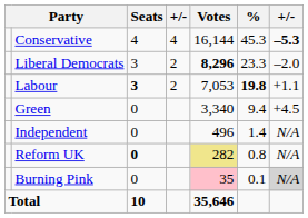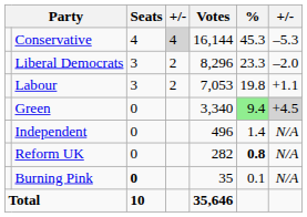Conservative | column 4: no background -> lightgrey background
Conservative | column 7: bold -> normal
Liberal Democrats | Votes: bold -> normal
Labour | Seats: bold -> normal
Labour | %: bold -> normal
Green | %: no background -> lightgreen background
Green | column 7: no background -> lightgrey background
Reform UK | Seats: bold -> normal
Reform UK | Votes: khaki background -> no background
Reform UK | %: normal -> bold
Burning Pink | Seats: normal -> bold
Burning Pink | Votes: pink background -> no background
Burning Pink | column 7: lightgrey background -> no background
